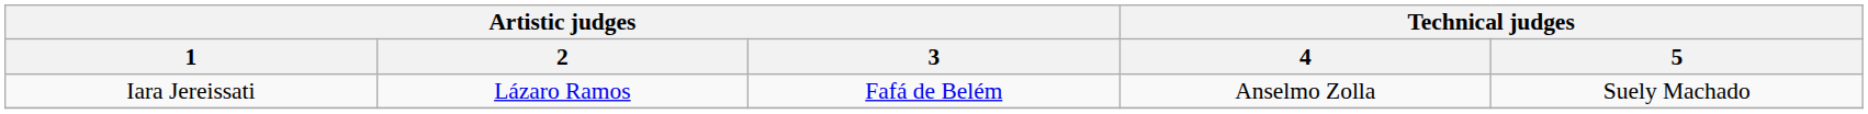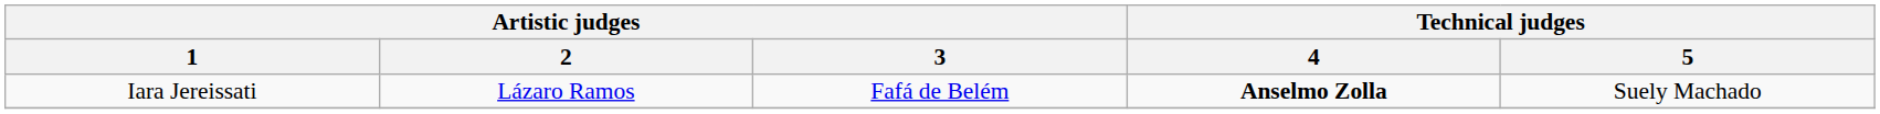Iara Jereissati | Technical judges / 4: normal -> bold
